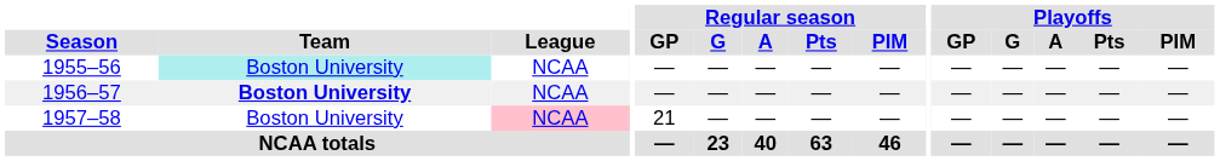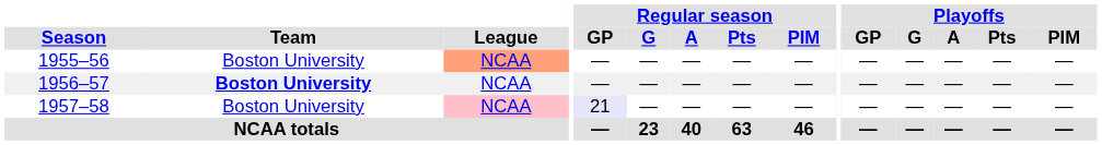1955–56 | Team: paleturquoise background -> no background
1955–56 | League: no background -> lightsalmon background
1957–58 | Regular season / GP: no background -> lavender background
